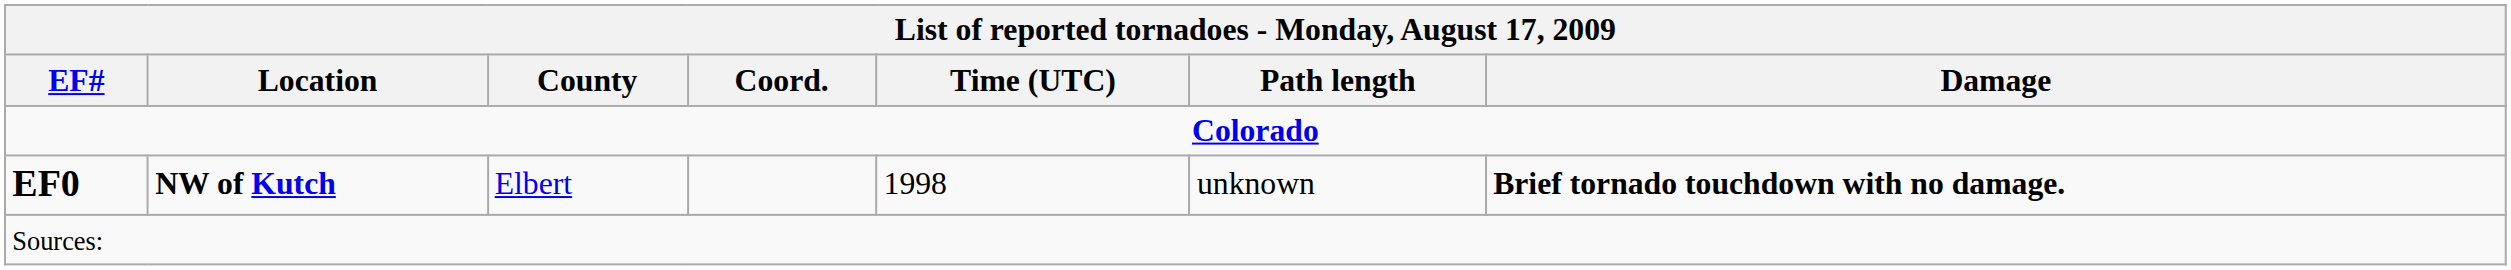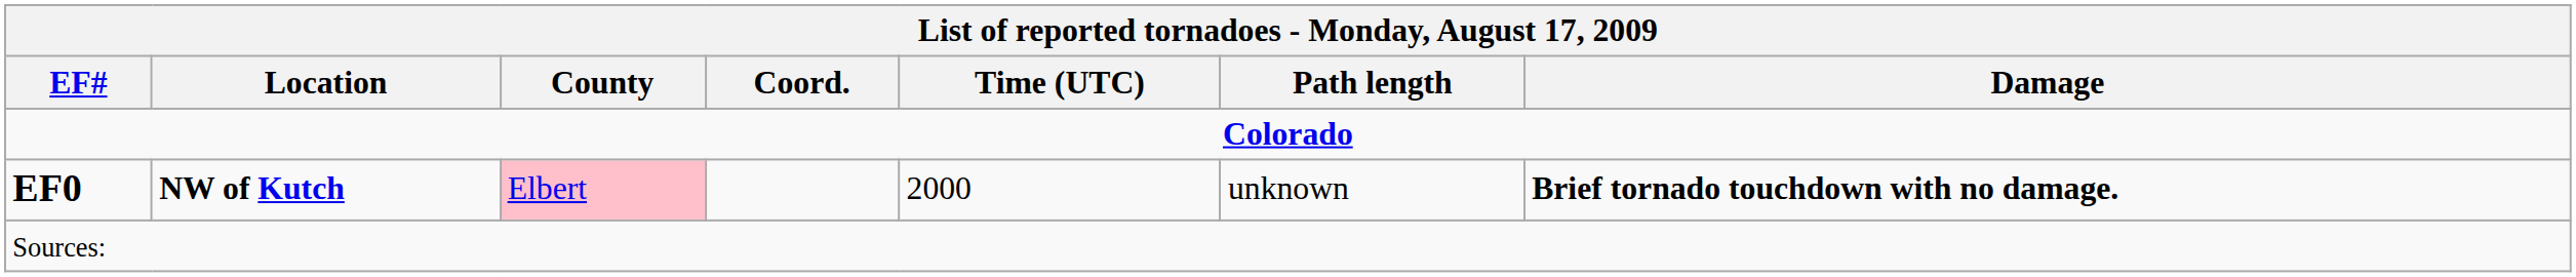EF0 | County: no background -> pink background
EF0 | Time (UTC): 1998 -> 2000
